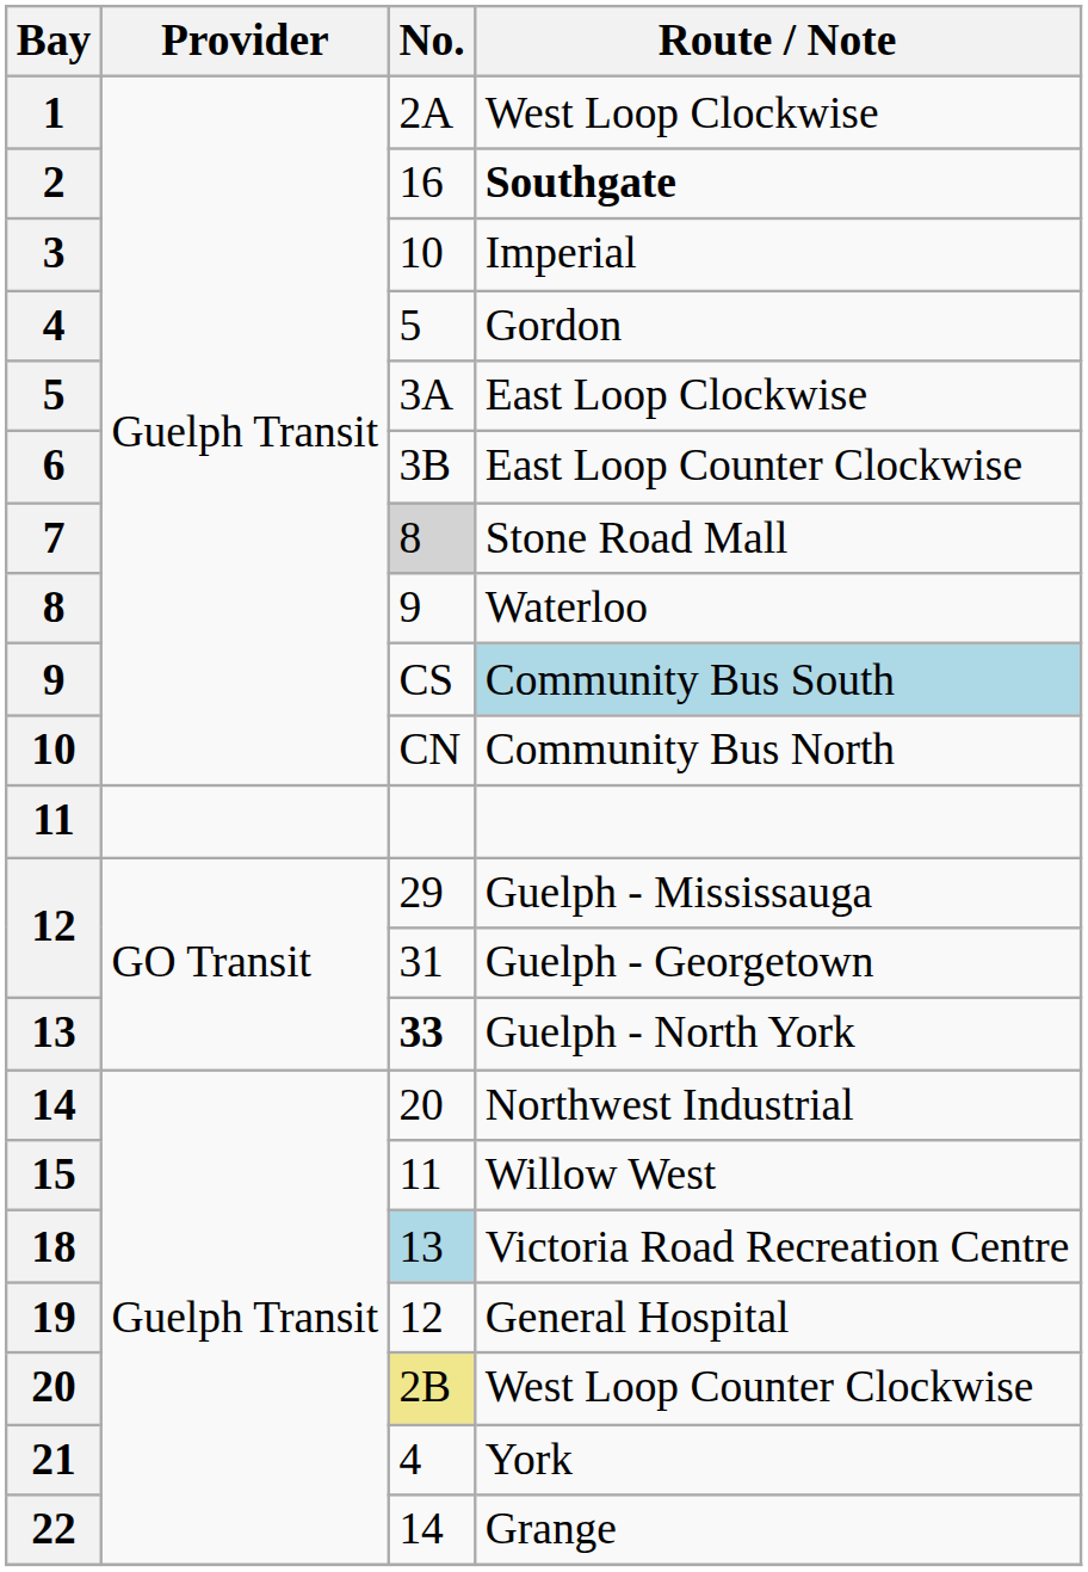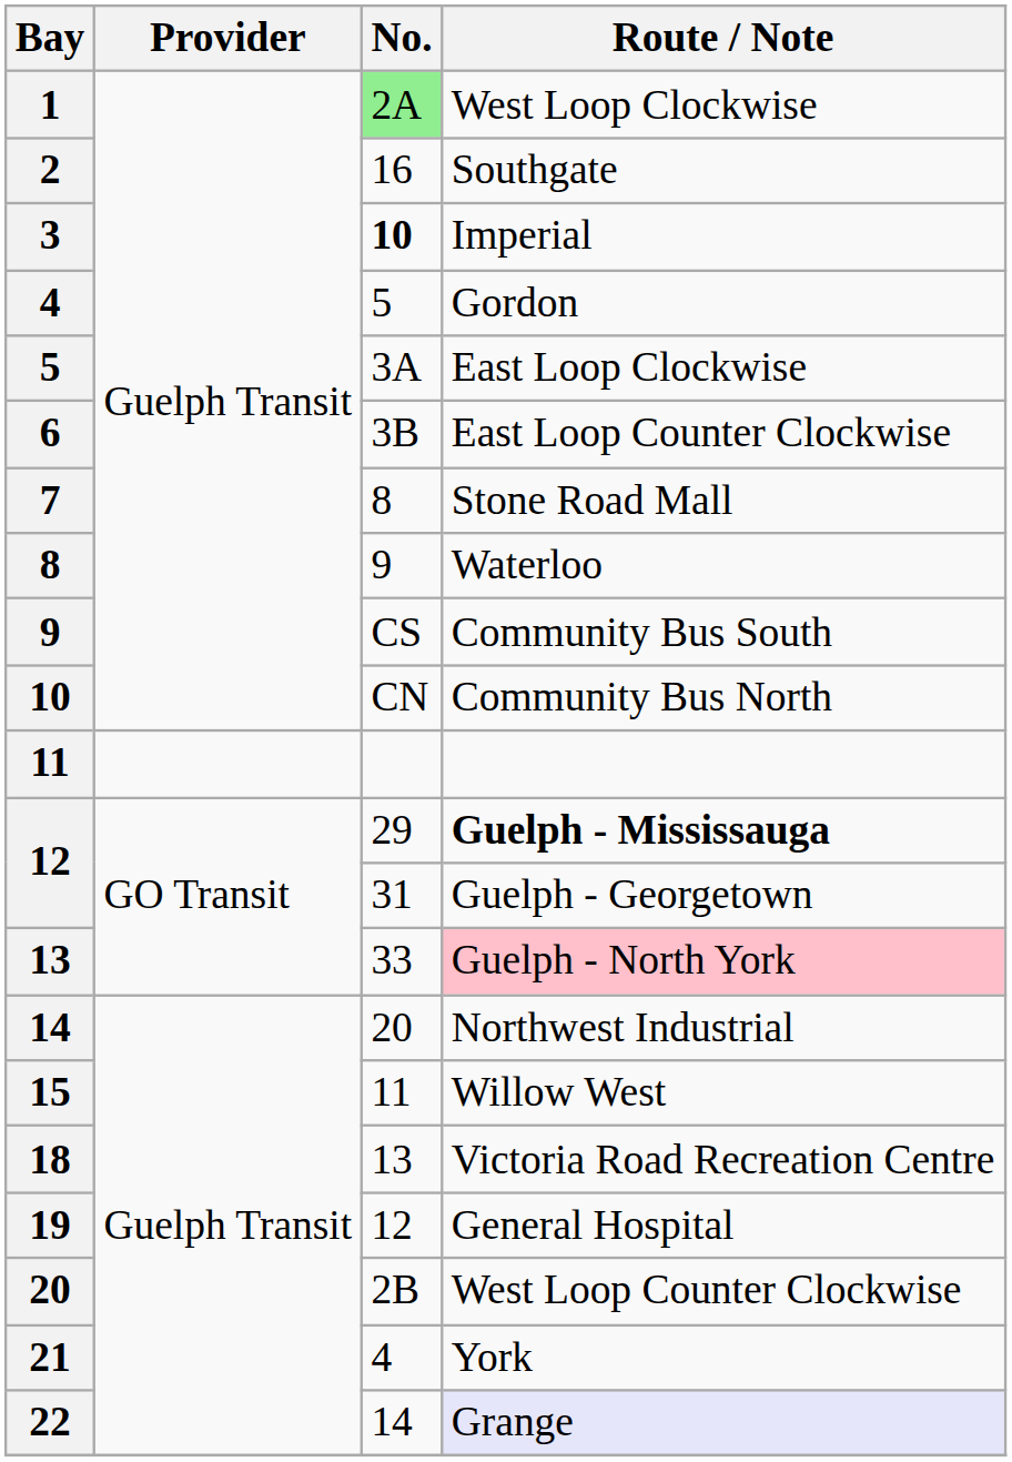West Loop Clockwise | No.: no background -> lightgreen background
Southgate | Route / Note: bold -> normal
Imperial | No.: normal -> bold
Stone Road Mall | No.: lightgrey background -> no background
Community Bus South | Route / Note: lightblue background -> no background
Guelph - Mississauga | Route / Note: normal -> bold
Guelph - North York | No.: bold -> normal
Guelph - North York | Route / Note: no background -> pink background
Victoria Road Recreation Centre | No.: lightblue background -> no background
West Loop Counter Clockwise | No.: khaki background -> no background
Grange | Route / Note: no background -> lavender background
